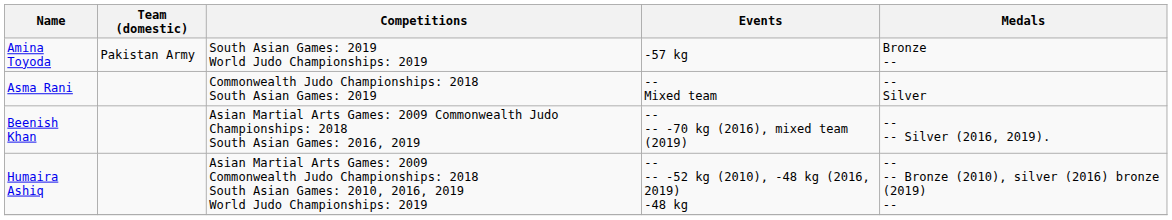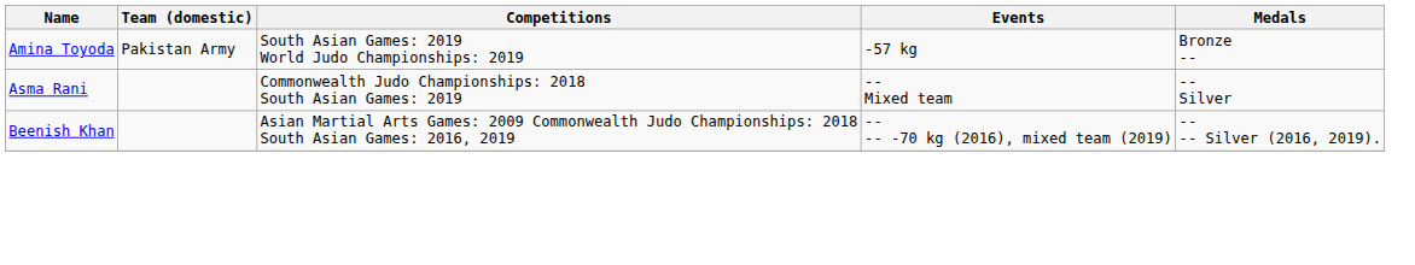- row: Humaira Ashiq | Asian Martial Arts Games: 2009 Commonwealth Judo Championships: 2018 South Asian Games: 2010, 2016, 2019 World Judo Championships: 2019 | -- -- -52 kg (2010), -48 kg (2016, 2019) -48 kg | -- -- Bronze (2010), silver (2016) bronze (2019) --
